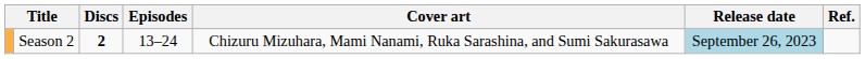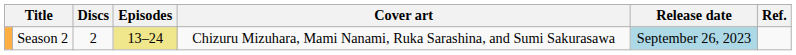Season 2 | Discs: bold -> normal
Season 2 | Episodes: no background -> khaki background
